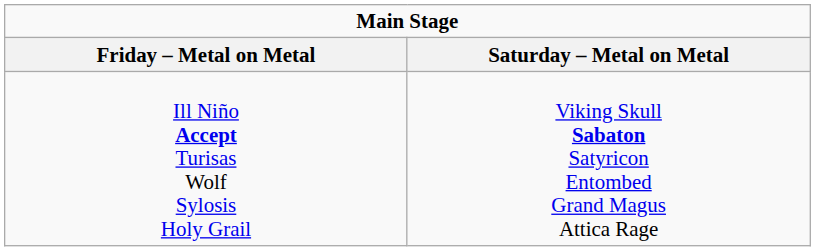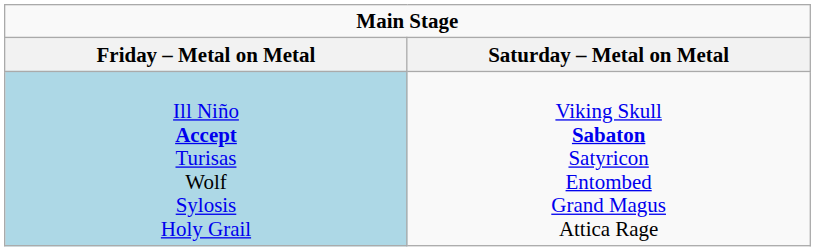Ill Niño Accept Turisas Wolf Sylosis Holy Grail | Friday – Metal on Metal: no background -> lightblue background
